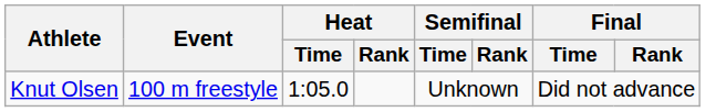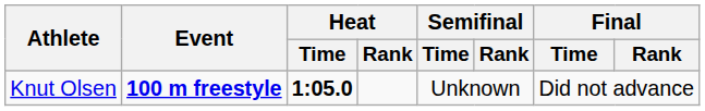Knut Olsen | Event: normal -> bold
Knut Olsen | Heat / Time: normal -> bold
